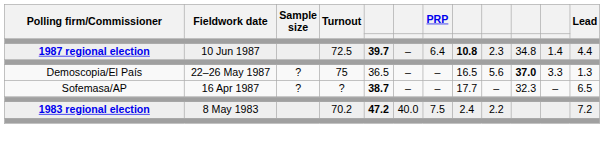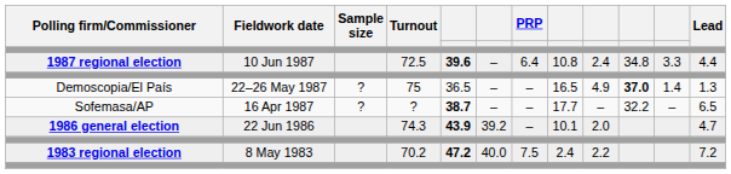1987 regional election | column 5: 39.7 -> 39.6
1987 regional election | column 8: bold -> normal
1987 regional election | column 9: 2.3 -> 2.4
1987 regional election | column 11: 1.4 -> 3.3
Demoscopia/El País | column 9: 5.6 -> 4.9
Demoscopia/El País | column 11: 3.3 -> 1.4
Sofemasa/AP | column 10: 32.3 -> 32.2
+ row: 1986 general election | 22 Jun 1986 | 74.3 | 43.9 | 39.2 | – | 10.1 | 2.0 | 4.7
